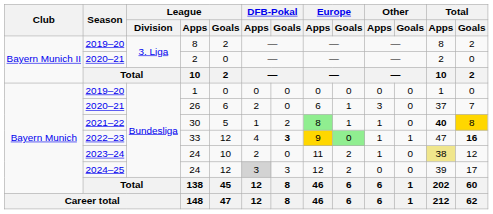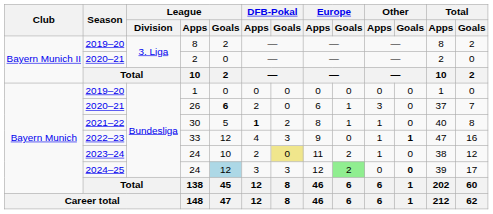26 | League / Goals: normal -> bold
30 | DFB-Pokal / Apps: normal -> bold
30 | Europe / Apps: lightgreen background -> no background
30 | Total / Apps: bold -> normal
30 | Total / Goals: gold background -> no background
33 | DFB-Pokal / Goals: bold -> normal
33 | Europe / Apps: gold background -> no background
33 | Europe / Goals: lightgreen background -> no background
33 | Other / Goals: normal -> bold
33 | Total / Goals: bold -> normal
2023–24 / 24 | DFB-Pokal / Goals: no background -> khaki background
2023–24 / 24 | Total / Apps: khaki background -> no background
2024–25 / 24 | League / Goals: no background -> lightblue background
2024–25 / 24 | DFB-Pokal / Apps: lightgrey background -> no background
2024–25 / 24 | Europe / Goals: no background -> lightgreen background
2024–25 / 24 | Other / Goals: normal -> bold
